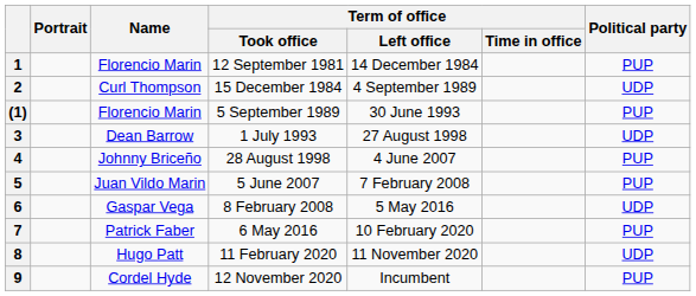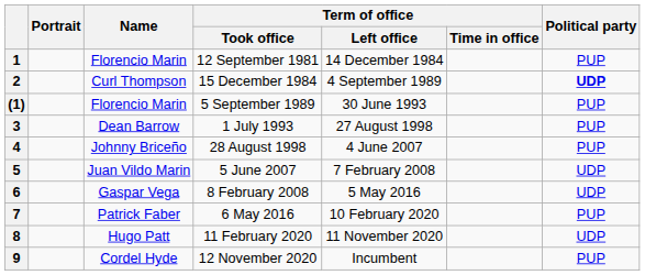2 | Political party: normal -> bold
3 | Political party: UDP -> PUP
5 | Political party: PUP -> UDP
